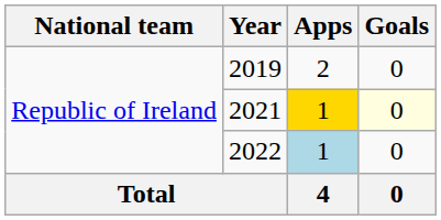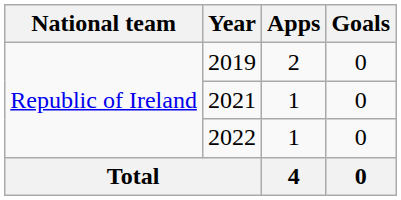2021 | Apps: gold background -> no background
2021 | Goals: lightyellow background -> no background
2022 | Apps: lightblue background -> no background
